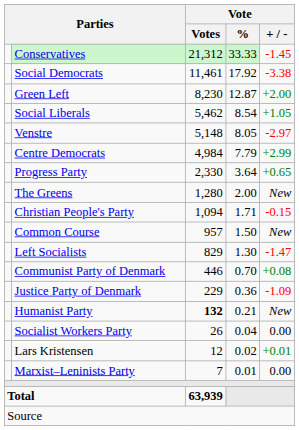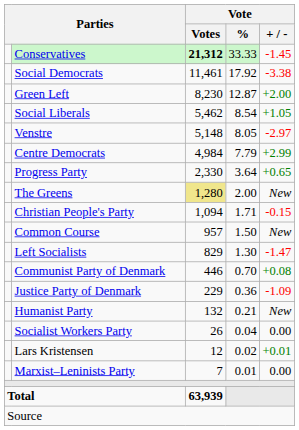Conservatives | Vote / Votes: normal -> bold
The Greens | Vote / Votes: no background -> khaki background
Humanist Party | Vote / Votes: bold -> normal
